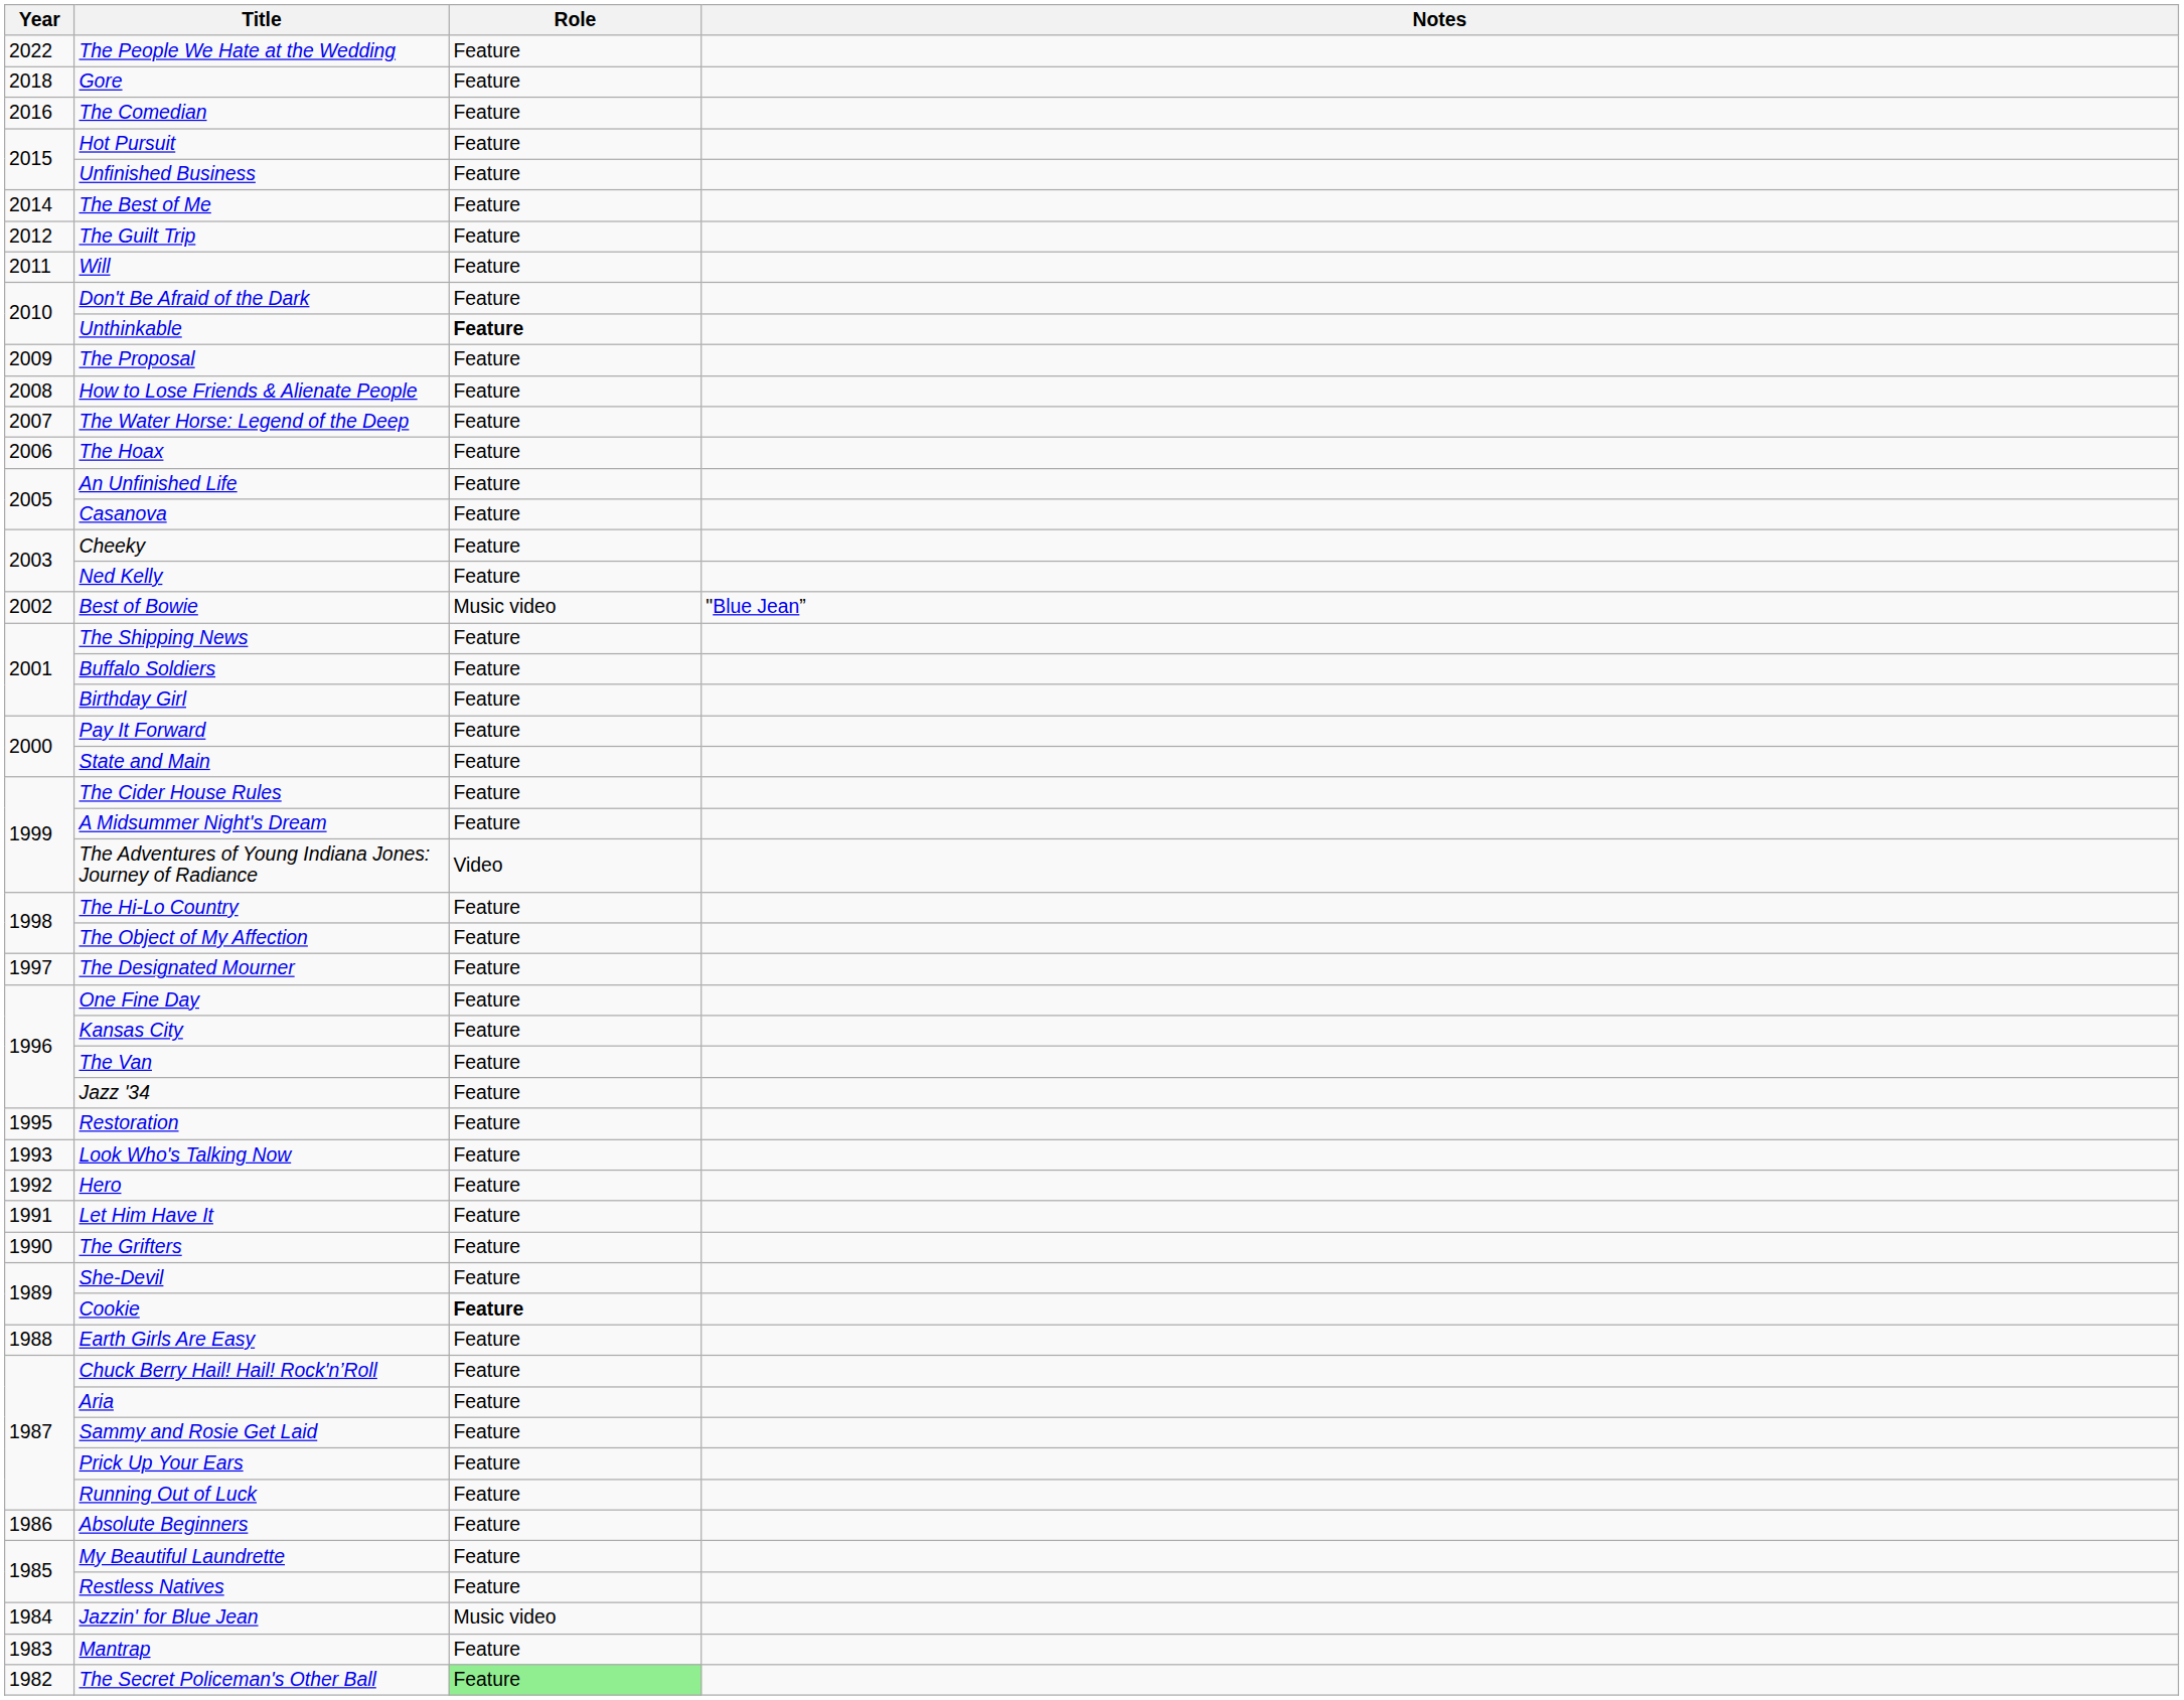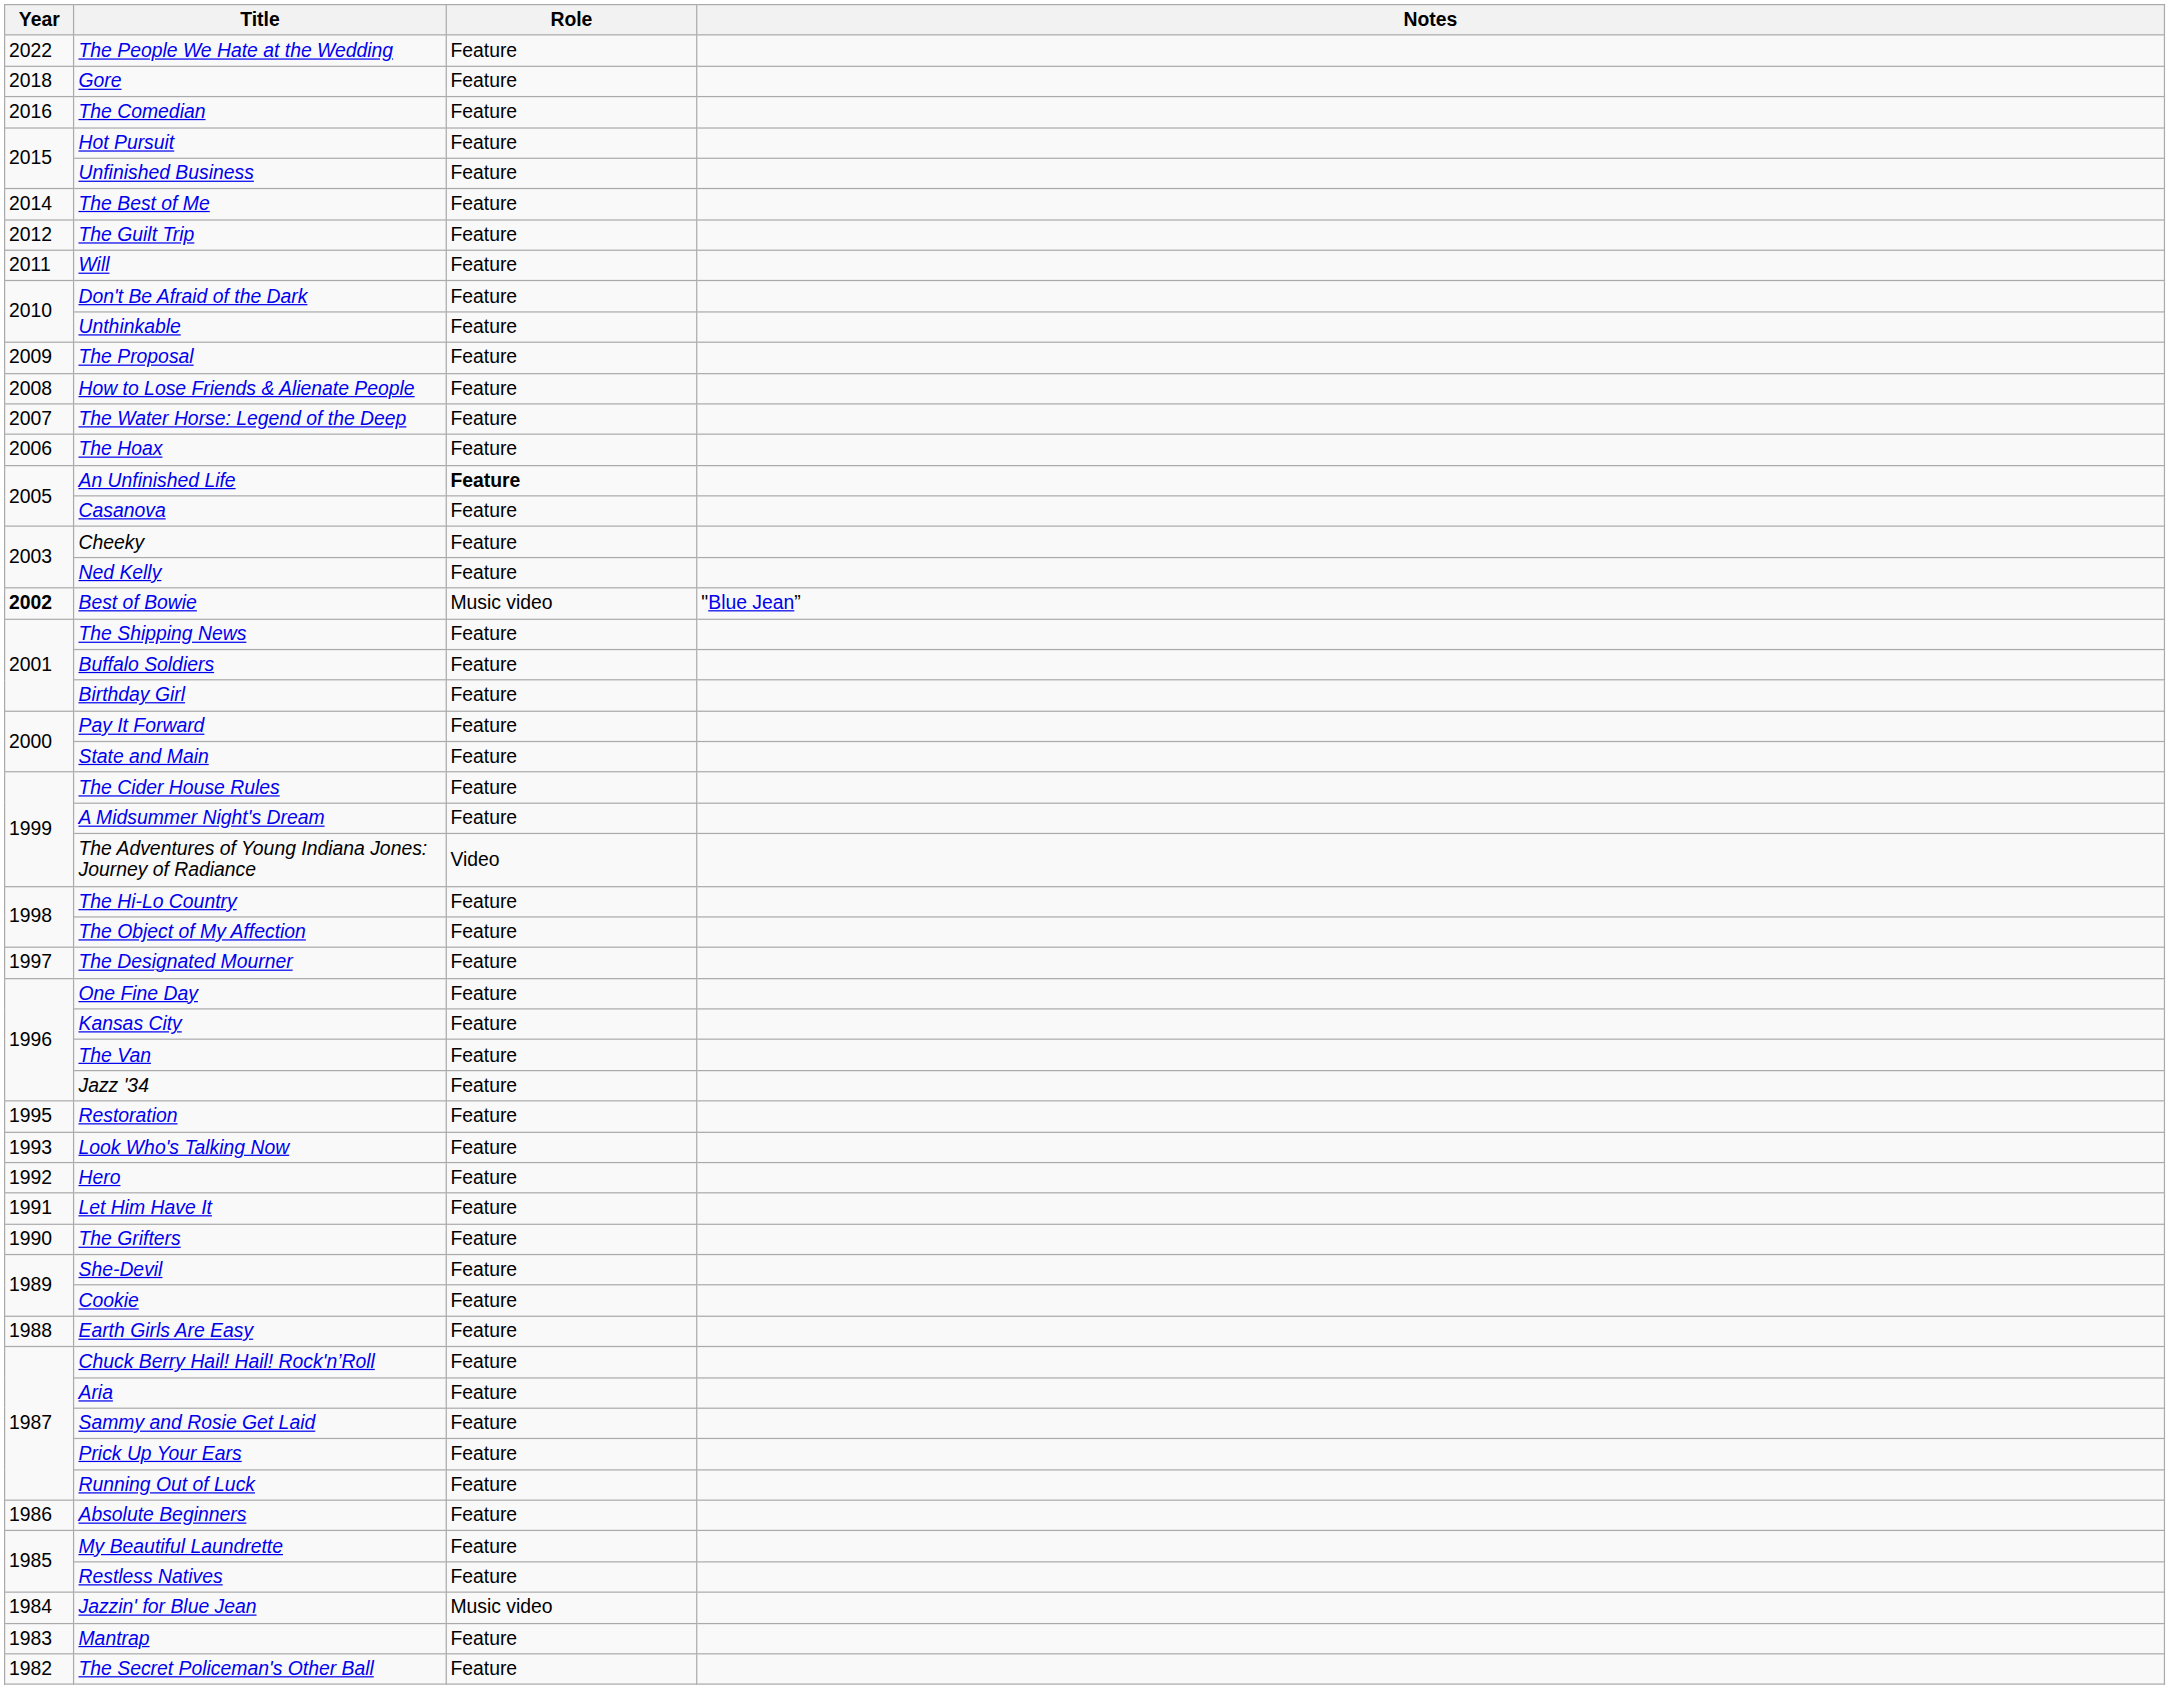Unthinkable | Role: bold -> normal
An Unfinished Life | Role: normal -> bold
Best of Bowie | Year: normal -> bold
Cookie | Role: bold -> normal
The Secret Policeman's Other Ball | Role: lightgreen background -> no background
